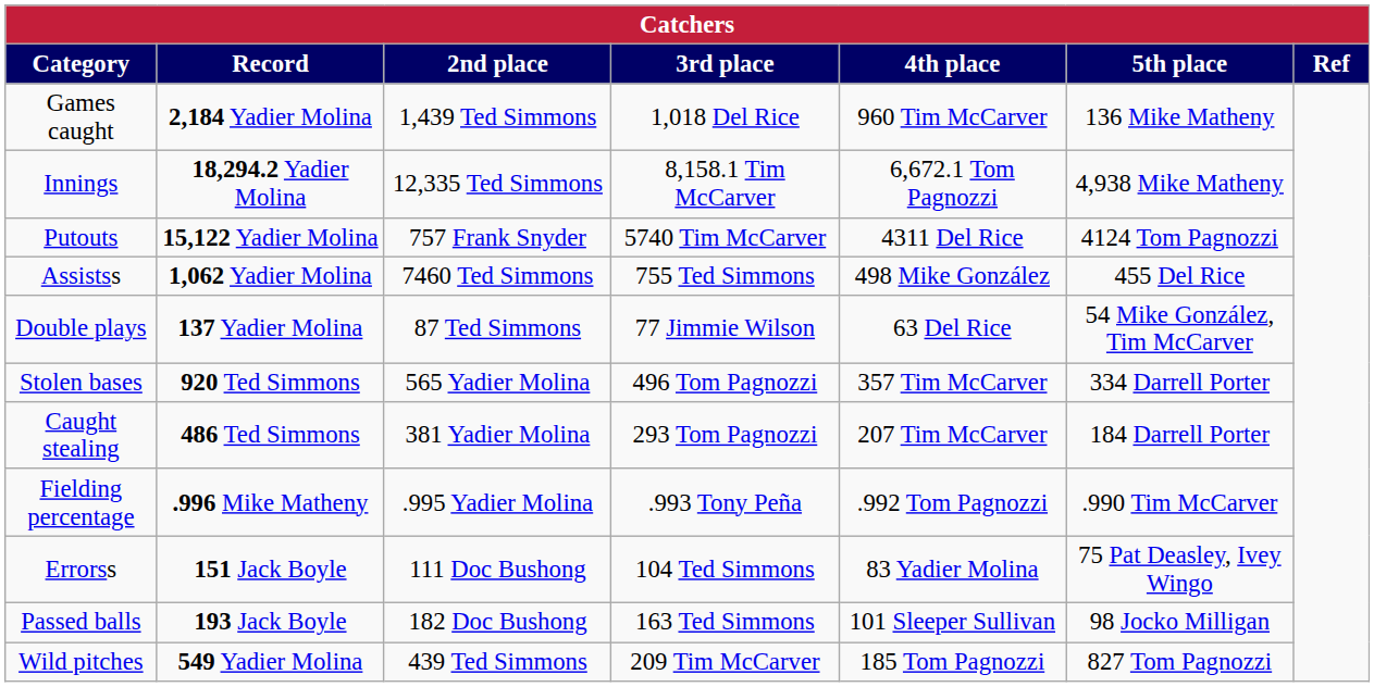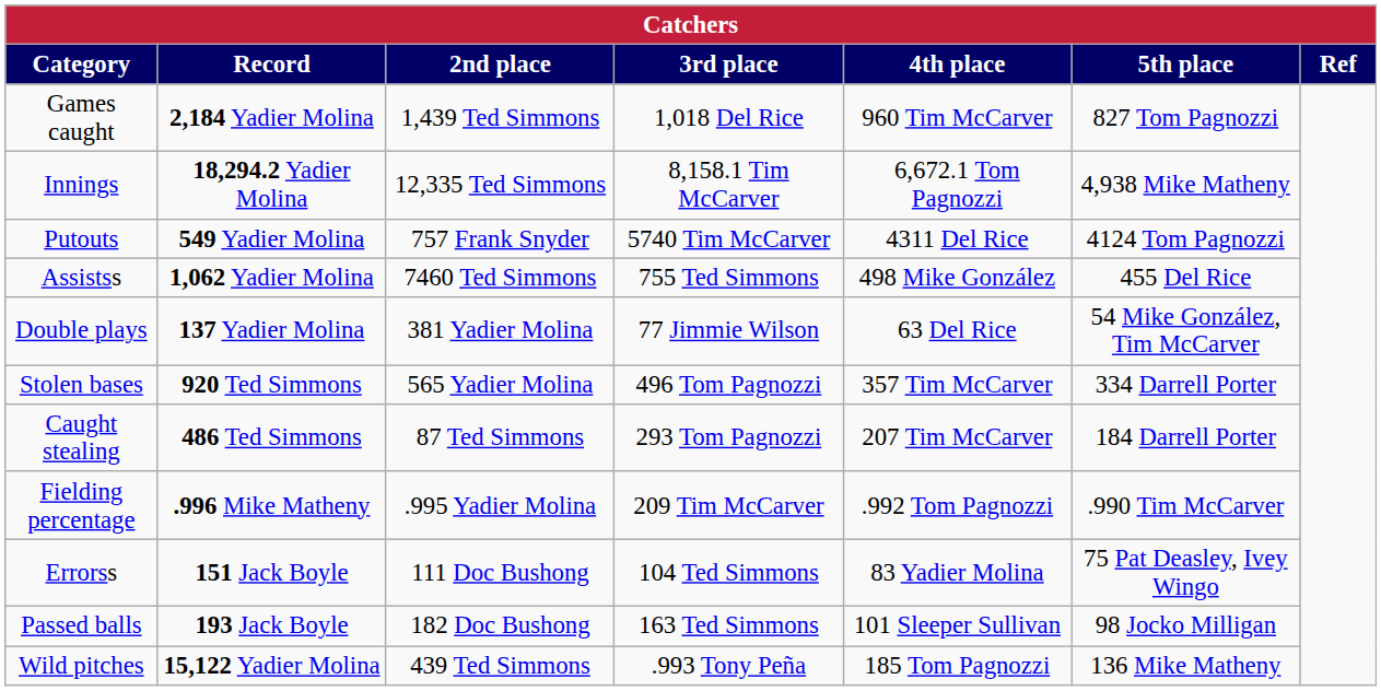Games caught | 5th place: 136 Mike Matheny -> 827 Tom Pagnozzi
Putouts | Record: 15,122 Yadier Molina -> 549 Yadier Molina
Double plays | 2nd place: 87 Ted Simmons -> 381 Yadier Molina
Caught stealing | 2nd place: 381 Yadier Molina -> 87 Ted Simmons
Fielding percentage | 3rd place: .993 Tony Peña -> 209 Tim McCarver
Wild pitches | Record: 549 Yadier Molina -> 15,122 Yadier Molina
Wild pitches | 3rd place: 209 Tim McCarver -> .993 Tony Peña
Wild pitches | 5th place: 827 Tom Pagnozzi -> 136 Mike Matheny
